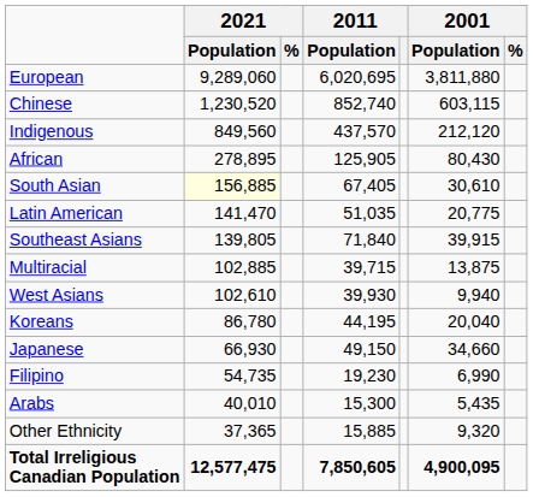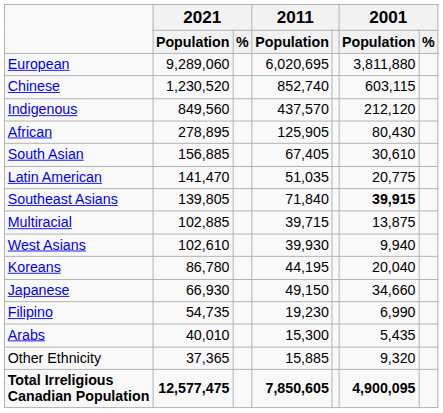South Asian | 2021 / Population: lightyellow background -> no background
Southeast Asians | 2001 / Population: normal -> bold
